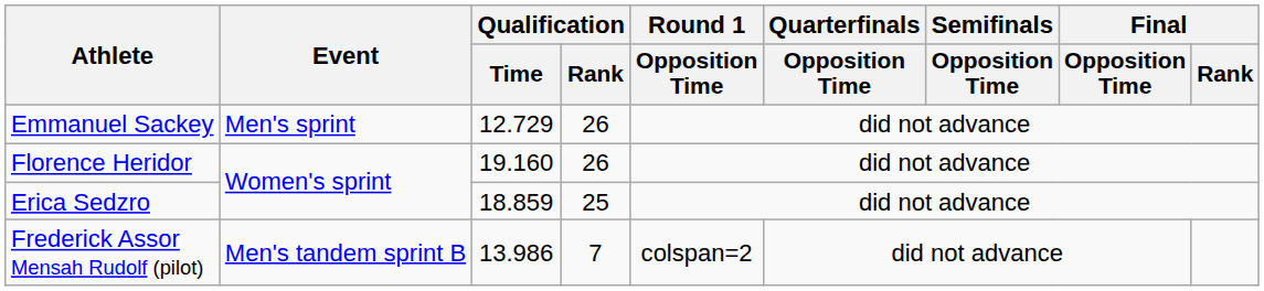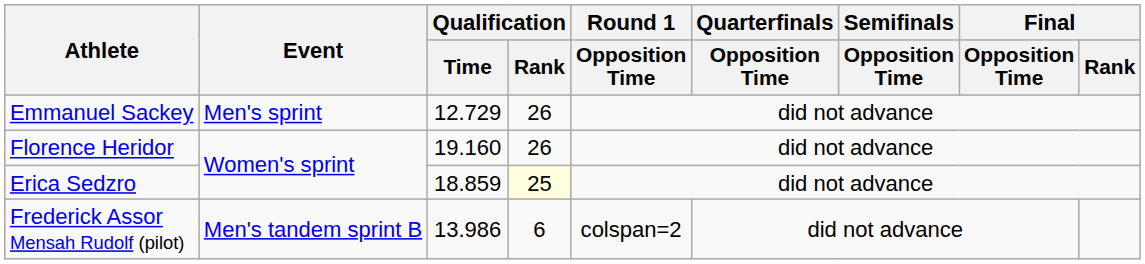Erica Sedzro | Qualification / Rank: no background -> lightyellow background
Frederick Assor Mensah Rudolf (pilot) | Qualification / Rank: 7 -> 6
